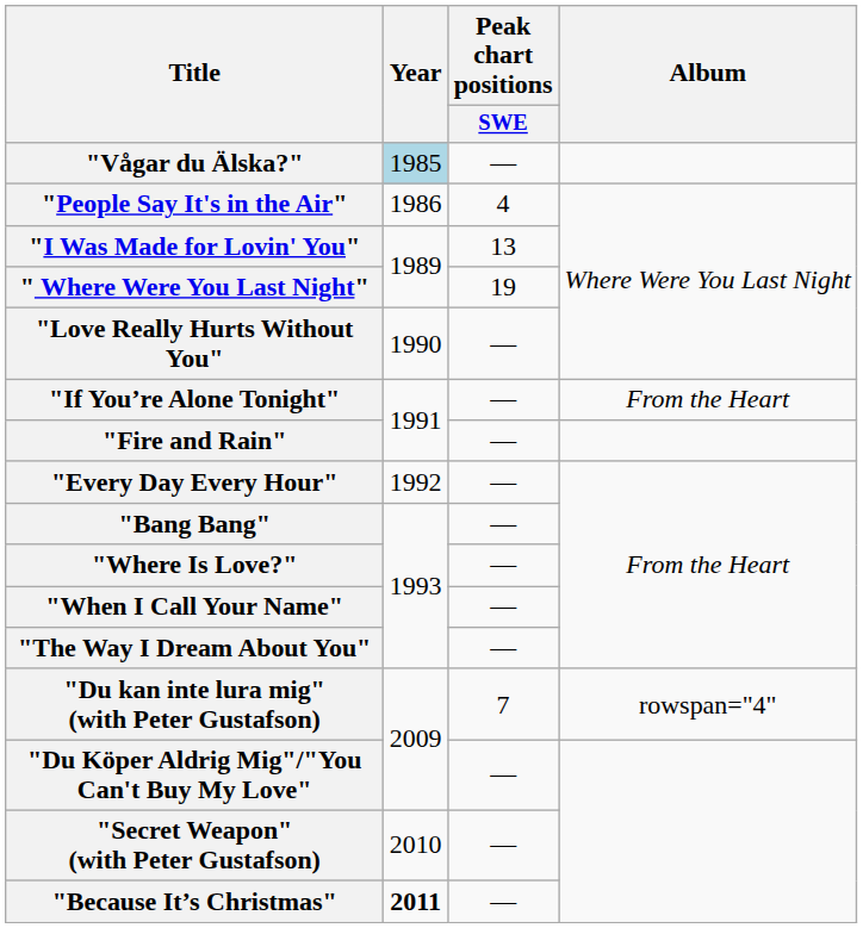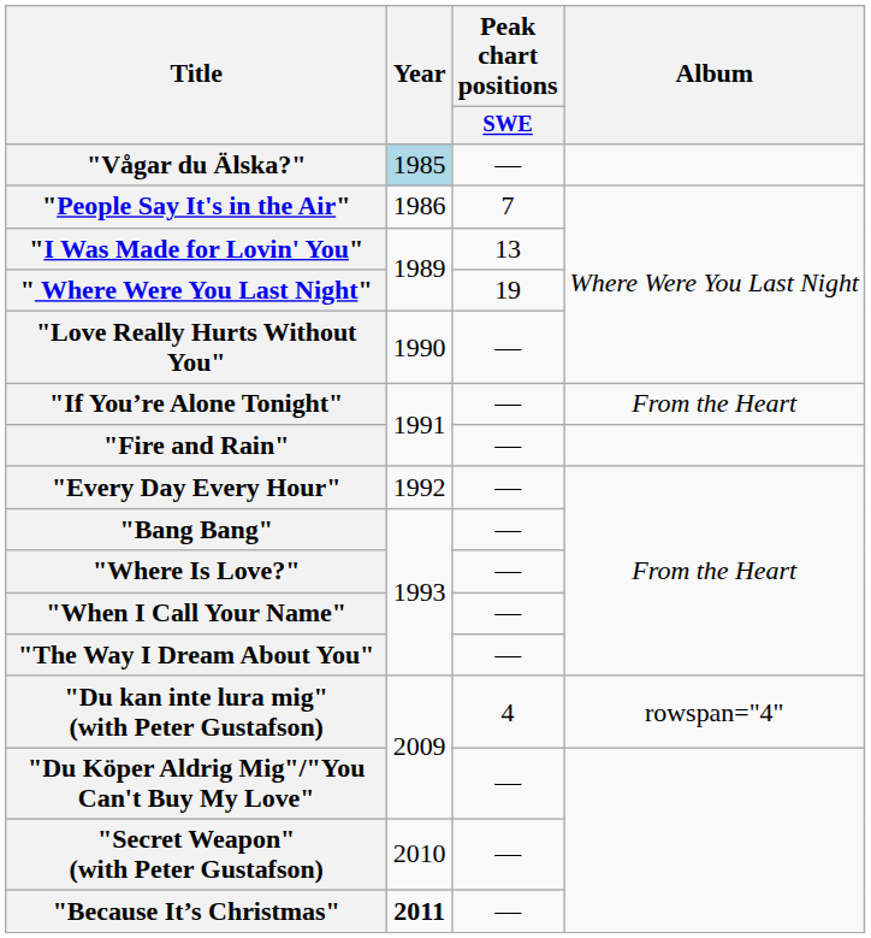"People Say It's in the Air" | Peak chart positions / SWE: 4 -> 7
"Du kan inte lura mig" (with Peter Gustafson) | Peak chart positions / SWE: 7 -> 4
